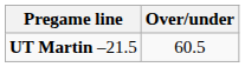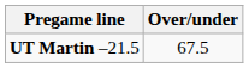UT Martin –21.5 | Over/under: 60.5 -> 67.5
